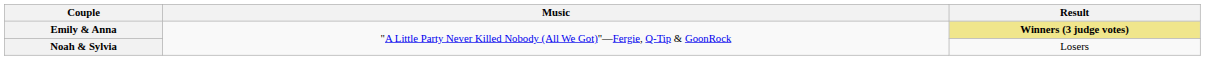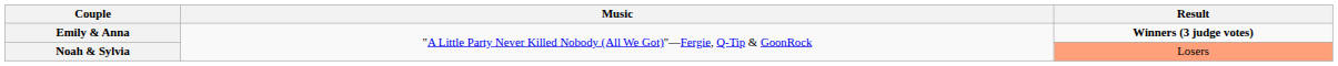row 2 | Result: khaki background -> no background
row 3 | Result: no background -> lightsalmon background
